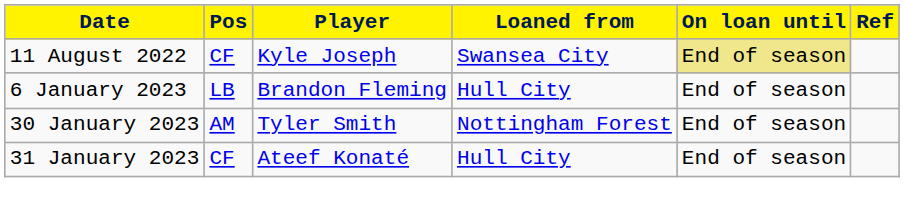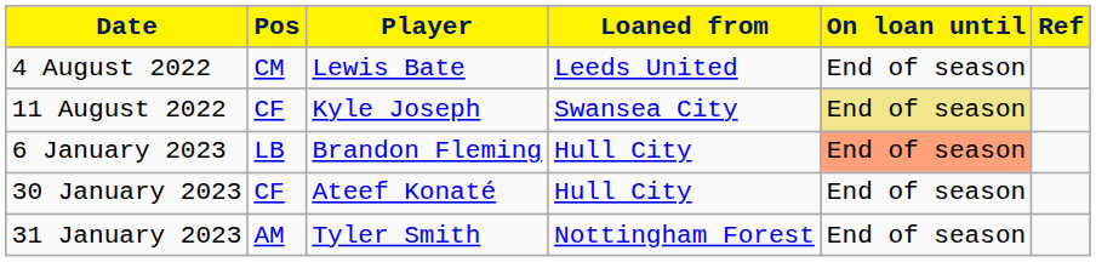+ row: 4 August 2022 | CM | Lewis Bate | Leeds United | End of season
6 January 2023 | On loan until: no background -> lightsalmon background
30 January 2023 | Pos: AM -> CF
30 January 2023 | Player: Tyler Smith -> Ateef Konaté
30 January 2023 | Loaned from: Nottingham Forest -> Hull City
31 January 2023 | Pos: CF -> AM
31 January 2023 | Player: Ateef Konaté -> Tyler Smith
31 January 2023 | Loaned from: Hull City -> Nottingham Forest
